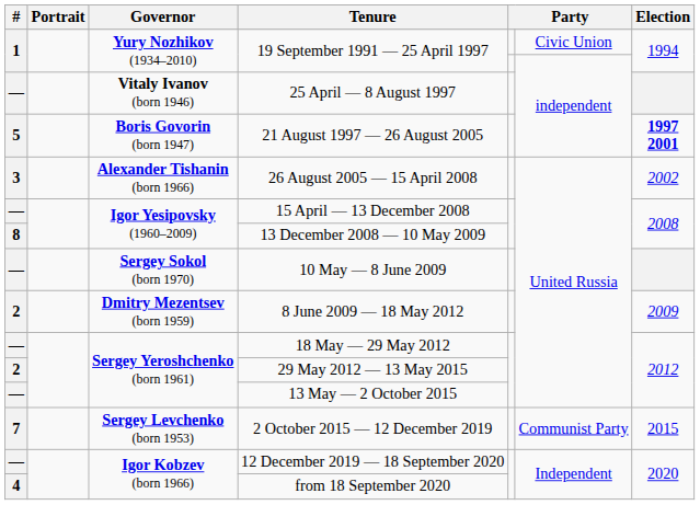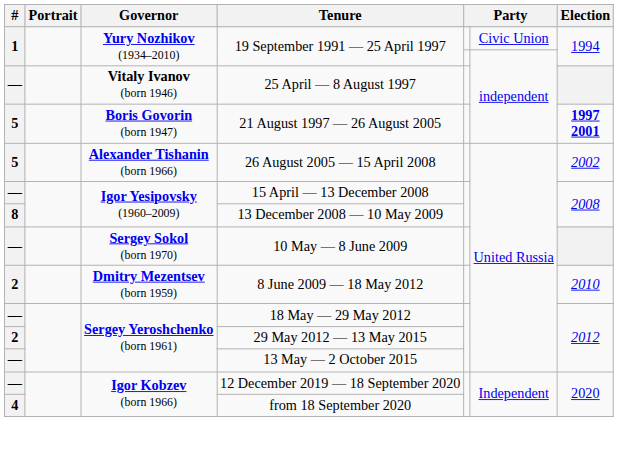26 August 2005 — 15 April 2008 | #: 3 -> 5
8 June 2009 — 18 May 2012 | Election: 2009 -> 2010
- row: 7 | Sergey Levchenko (born 1953) | 2 October 2015 — 12 December 2019 | Communist Party | 2015
